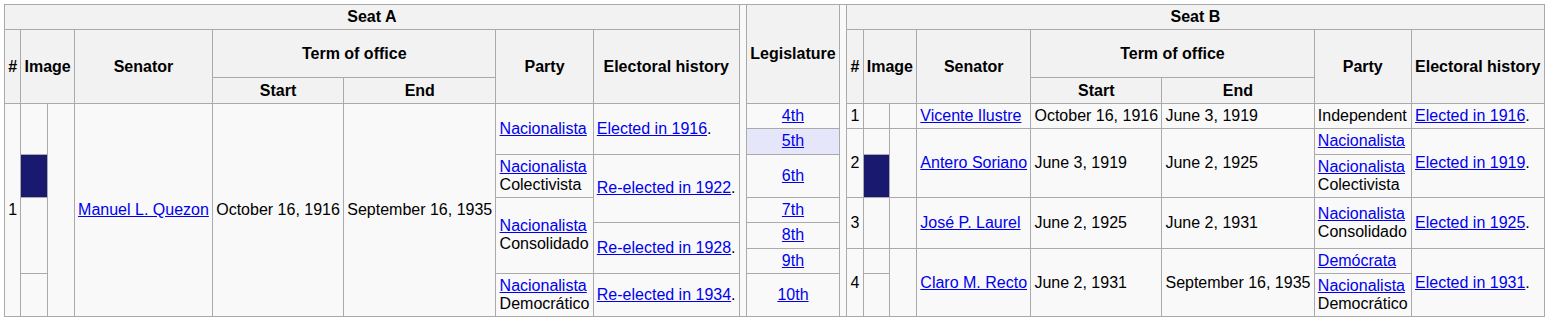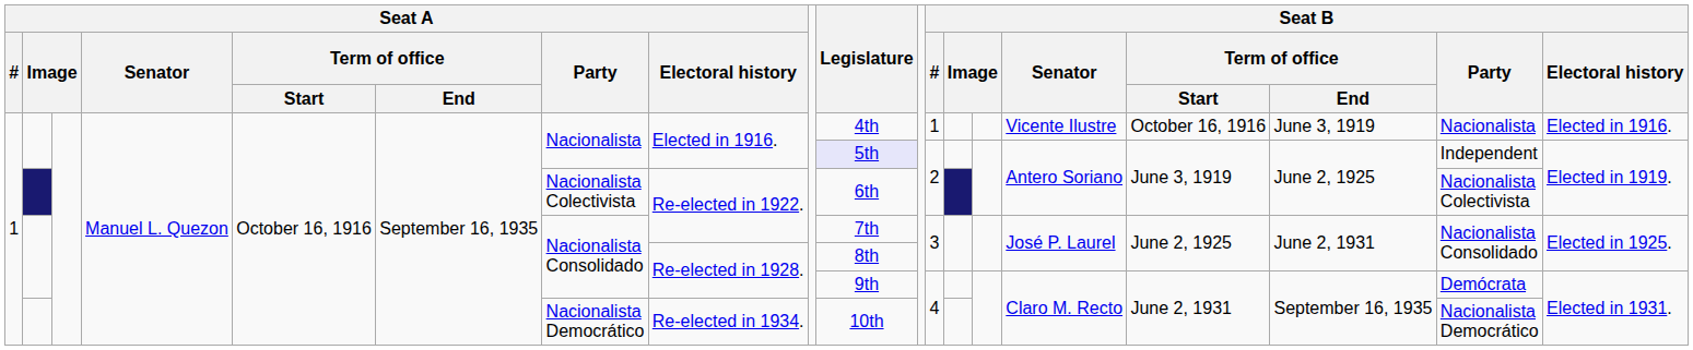row 4 | Seat B / Party: Independent -> Nacionalista
row 5 | Seat B / Party: Nacionalista -> Independent
